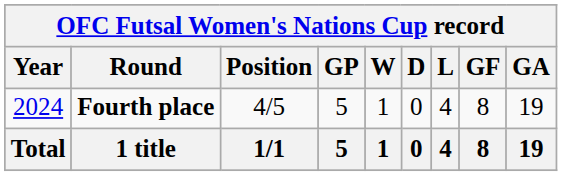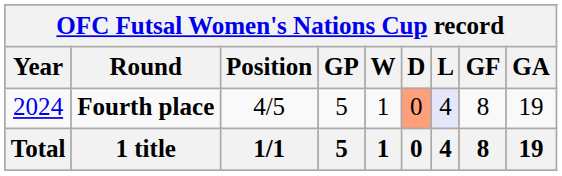Fourth place | D: no background -> lightsalmon background
Fourth place | L: no background -> lavender background
